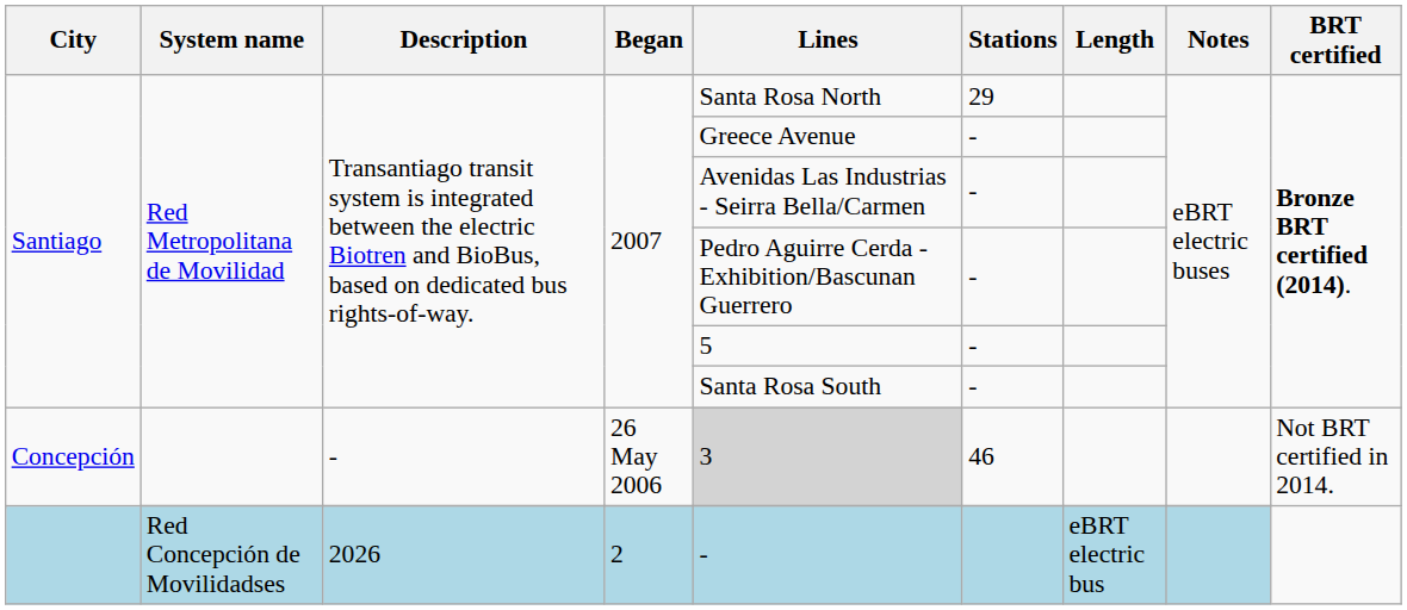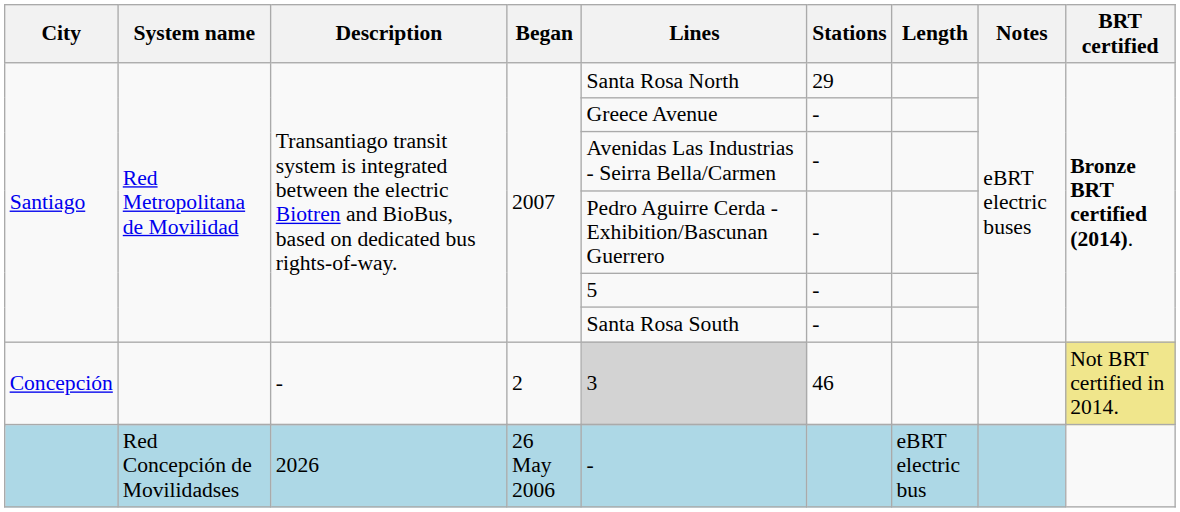row 8 | Began: 26 May 2006 -> 2
row 8 | BRT certified: no background -> khaki background
row 9 | Began: 2 -> 26 May 2006
